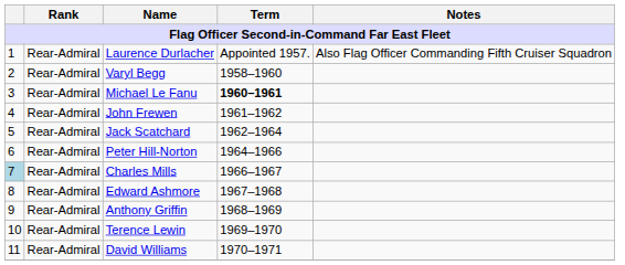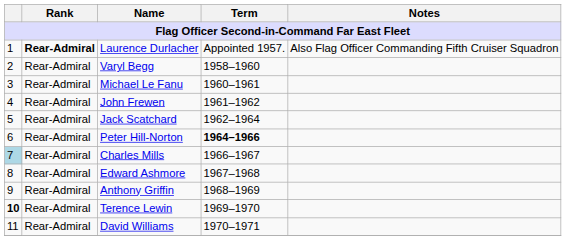Laurence Durlacher | Rank: normal -> bold
Michael Le Fanu | Term: bold -> normal
Peter Hill-Norton | Term: normal -> bold
Terence Lewin | column 1: normal -> bold
